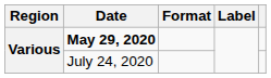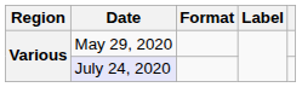May 29, 2020 | Date: bold -> normal
July 24, 2020 | Date: no background -> lavender background
